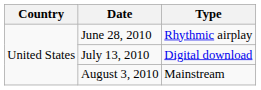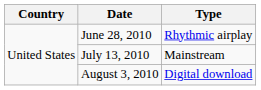July 13, 2010 | Type: Digital download -> Mainstream
August 3, 2010 | Type: Mainstream -> Digital download
